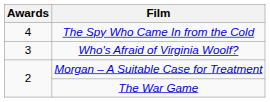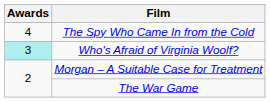Who's Afraid of Virginia Woolf? | Awards: no background -> paleturquoise background
